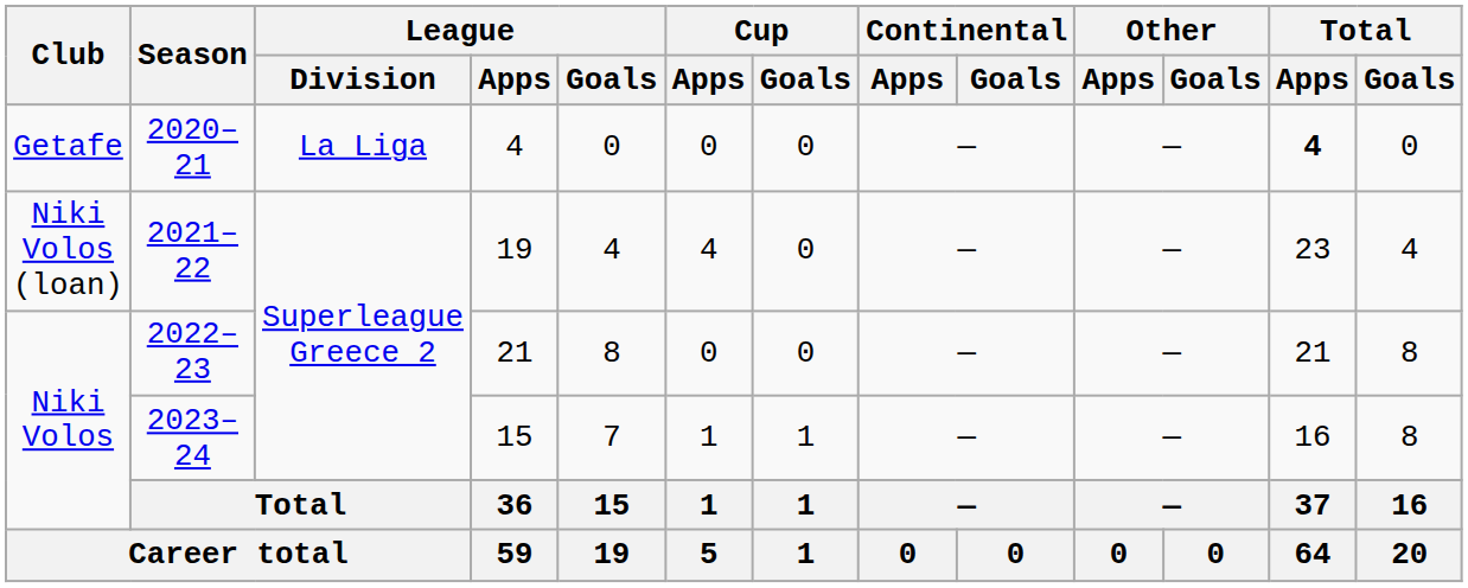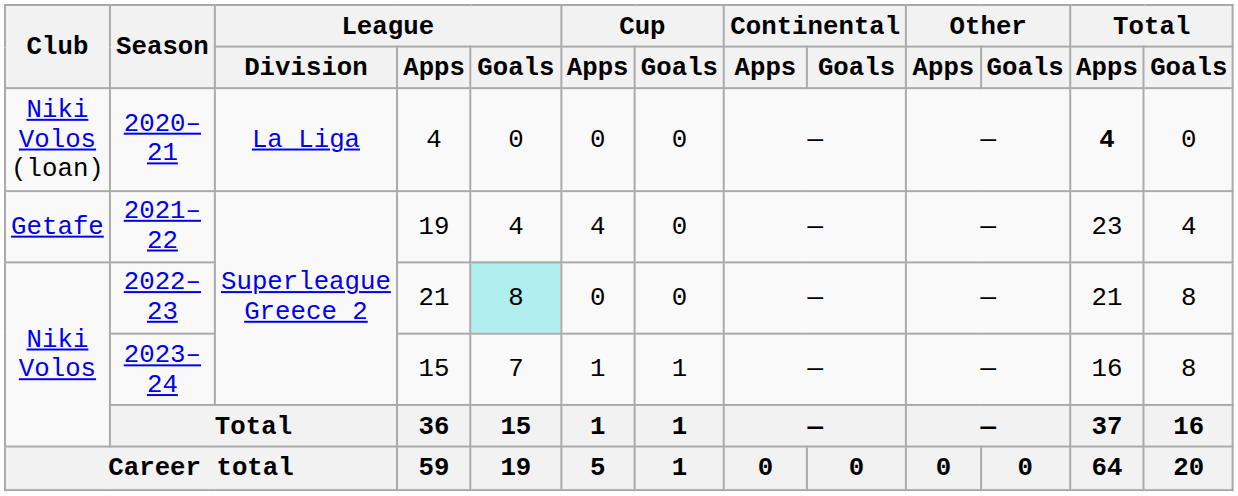2020–21 | Club: Getafe -> Niki Volos (loan)
2021–22 | Club: Niki Volos (loan) -> Getafe
2022–23 | League / Goals: no background -> paleturquoise background
